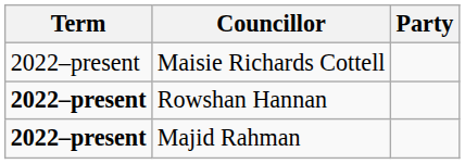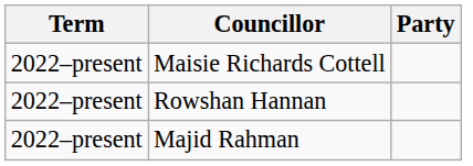Rowshan Hannan | Term: bold -> normal
Majid Rahman | Term: bold -> normal
